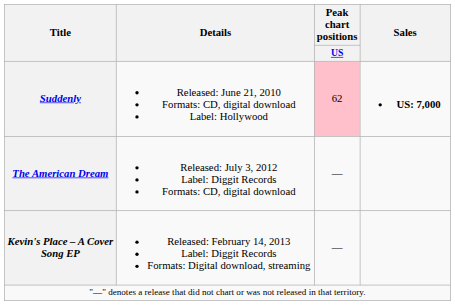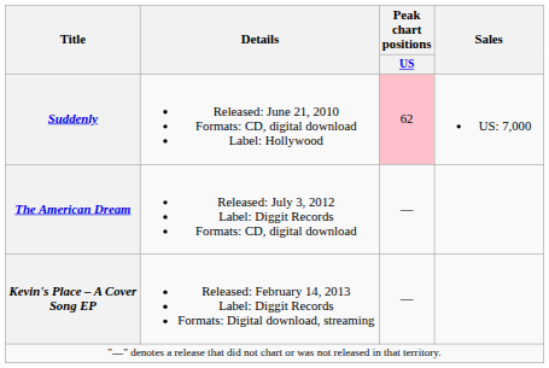Suddenly | Sales: bold -> normal
